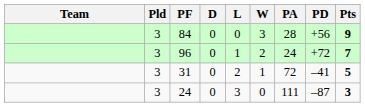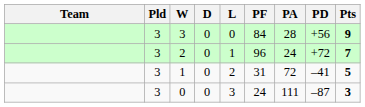columns swapped: W <-> PF
